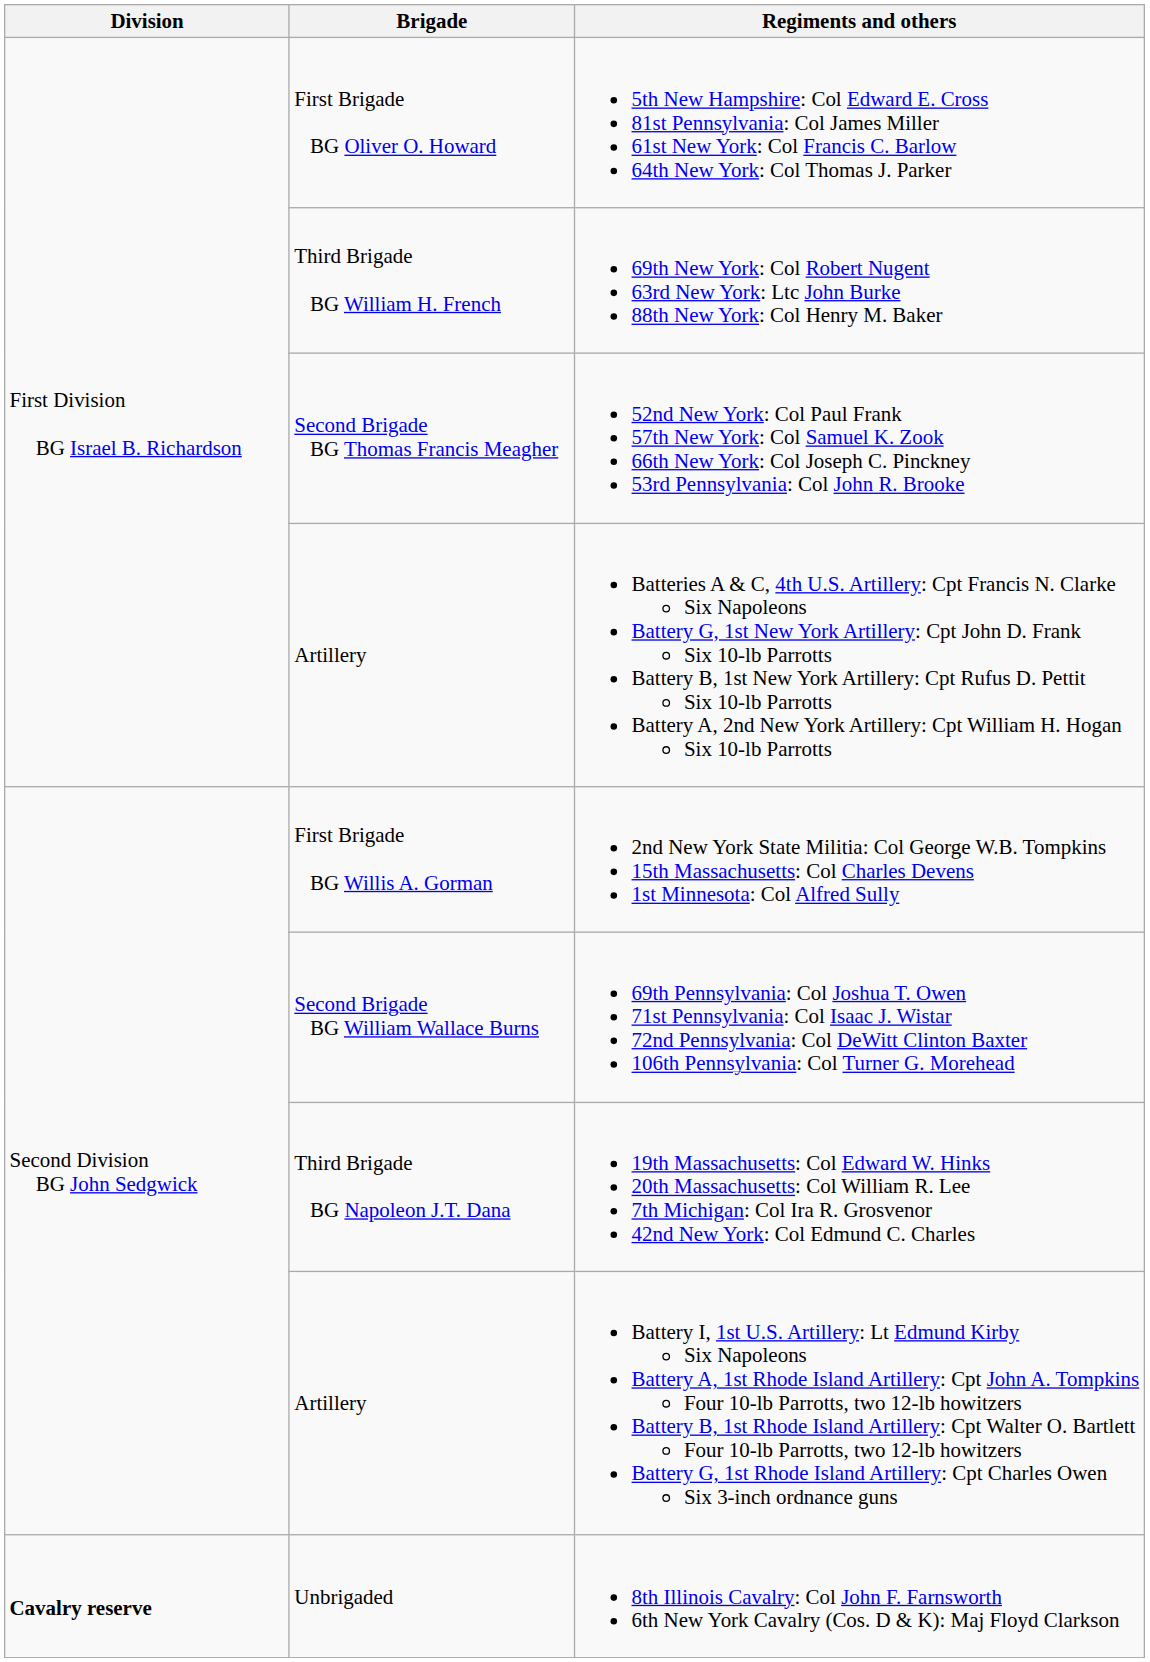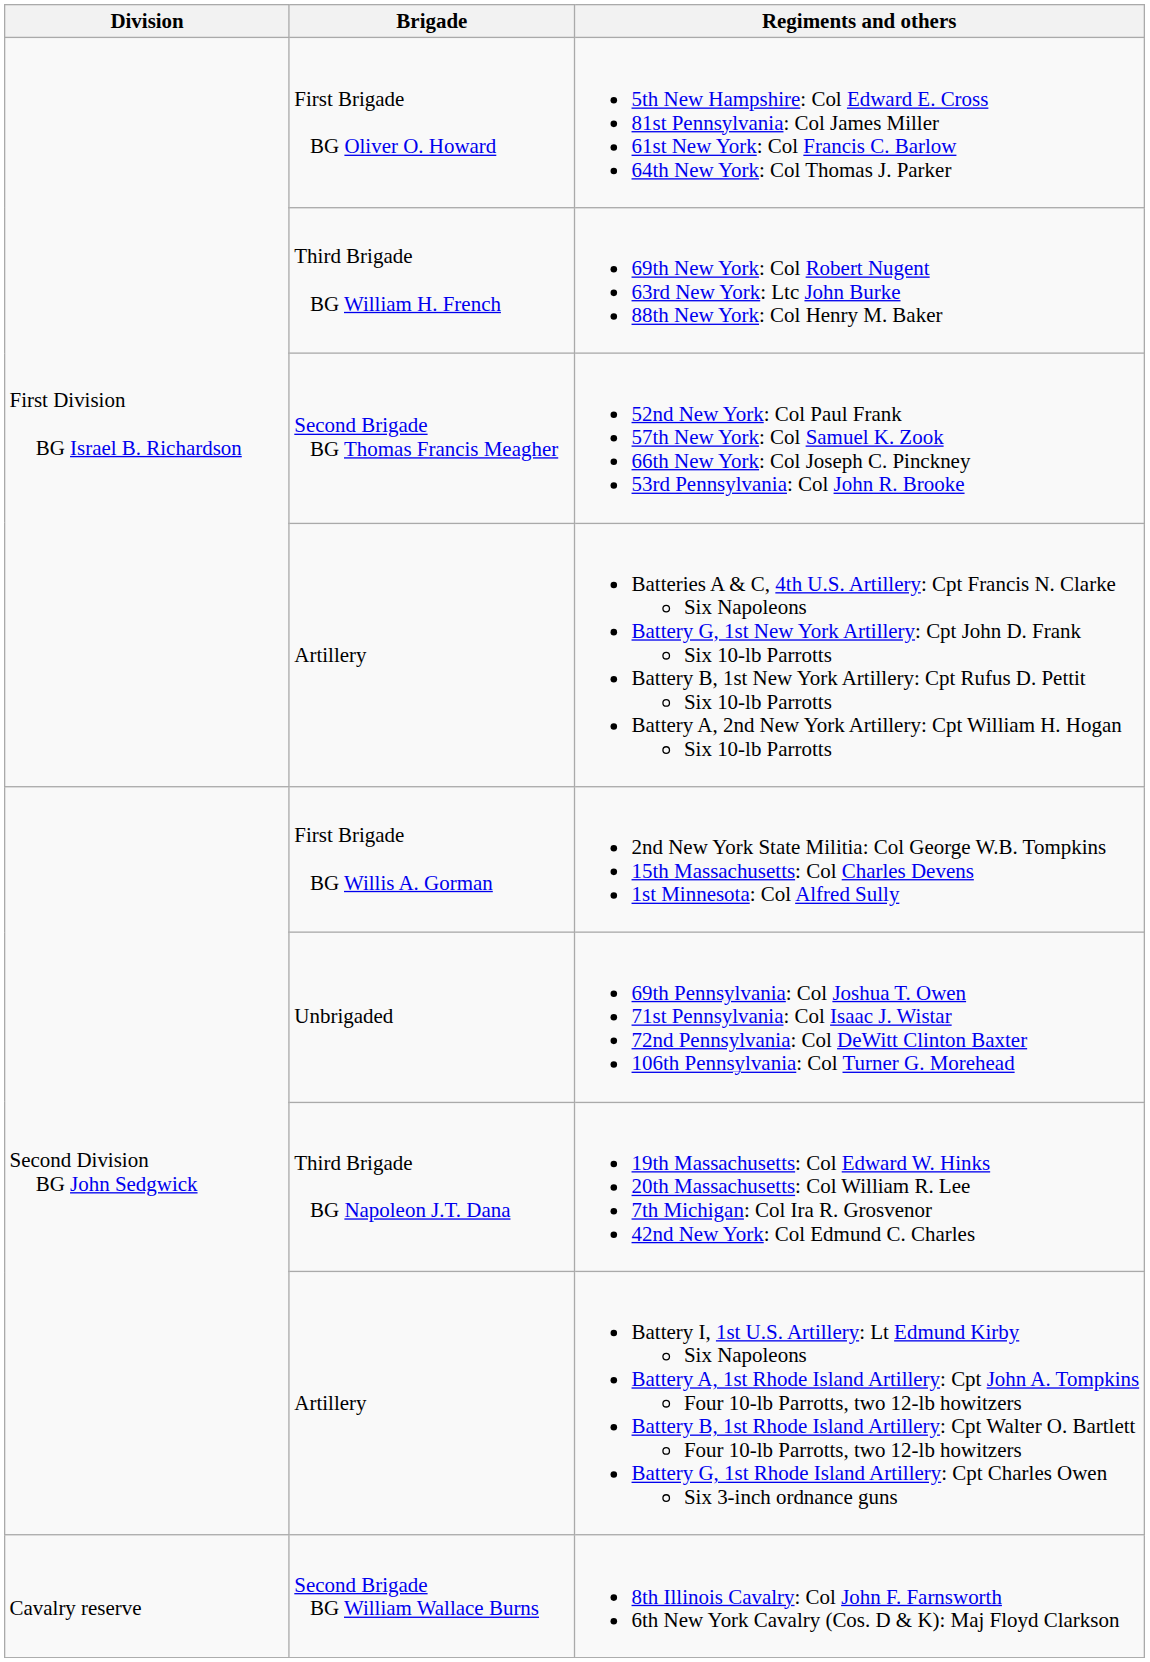row 7 | Brigade: Second Brigade BG William Wallace Burns -> Unbrigaded
row 10 | Division: bold -> normal
row 10 | Brigade: Unbrigaded -> Second Brigade BG William Wallace Burns
